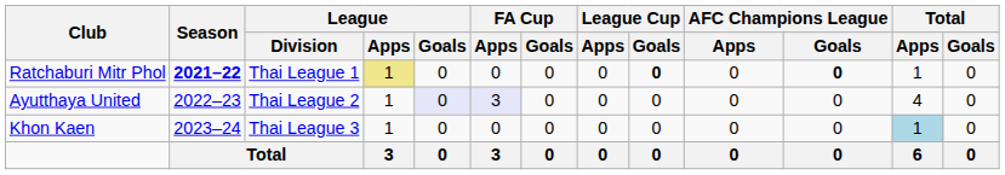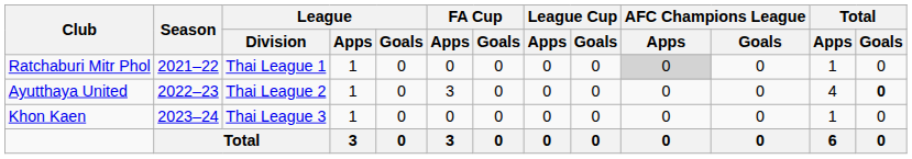Ratchaburi Mitr Phol | Season: bold -> normal
Ratchaburi Mitr Phol | League / Apps: khaki background -> no background
Ratchaburi Mitr Phol | League Cup / Goals: bold -> normal
Ratchaburi Mitr Phol | AFC Champions League / Apps: no background -> lightgrey background
Ratchaburi Mitr Phol | AFC Champions League / Goals: bold -> normal
Ayutthaya United | League / Goals: lavender background -> no background
Ayutthaya United | FA Cup / Apps: lavender background -> no background
Ayutthaya United | Total / Goals: normal -> bold
Khon Kaen | Total / Apps: lightblue background -> no background
